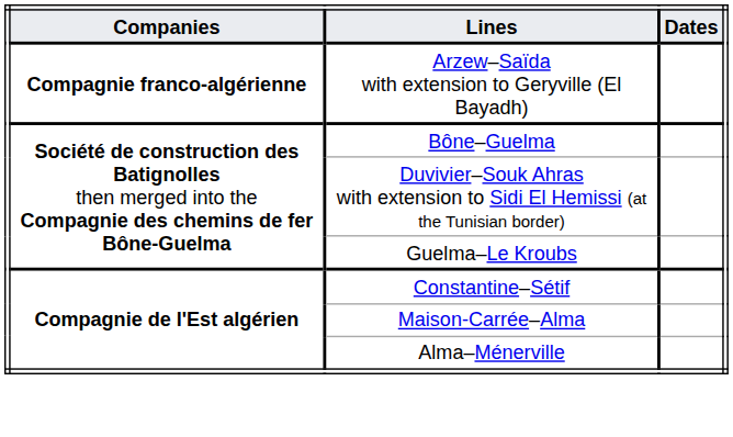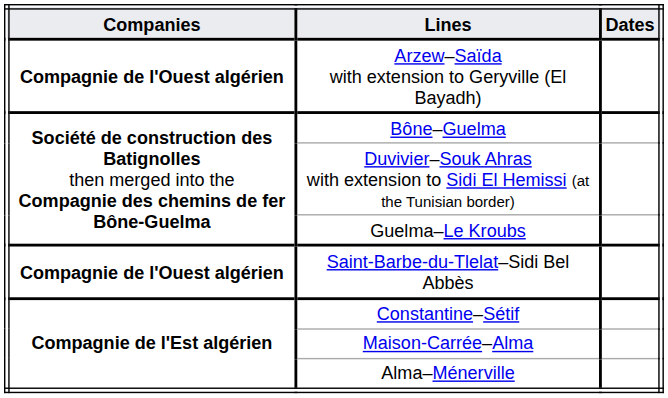Arzew–Saïda with extension to Geryville (El Bayadh) | Companies: Compagnie franco-algérienne -> Compagnie de l'Ouest algérien
+ row: Compagnie de l'Ouest algérien | Saint-Barbe-du-Tlelat–Sidi Bel Abbès
